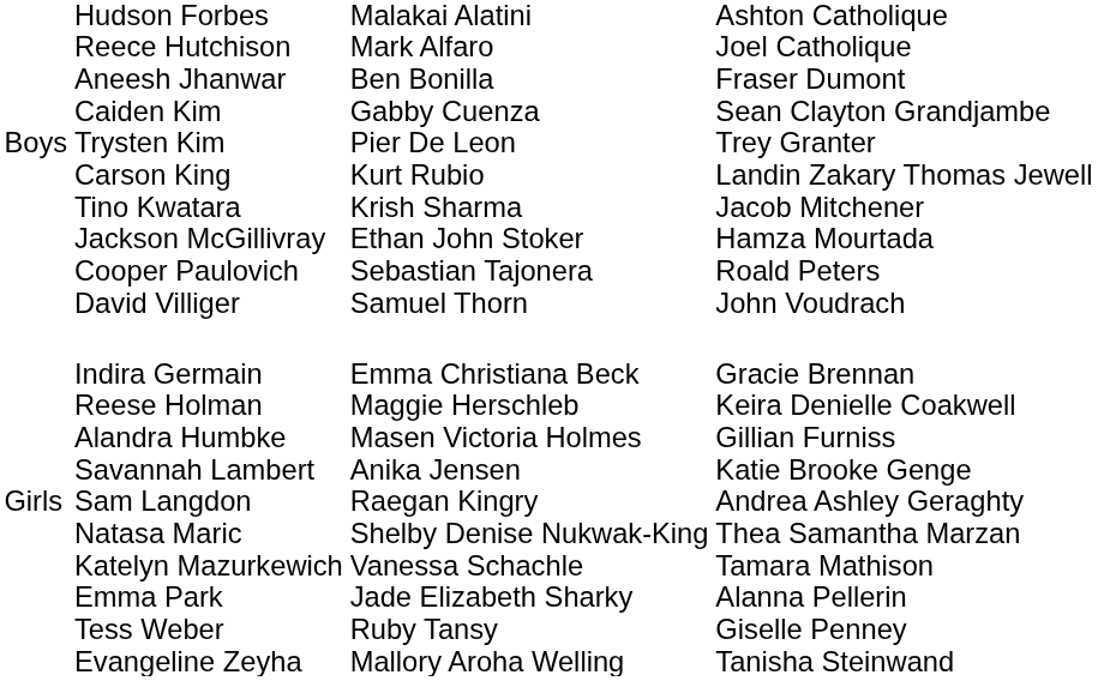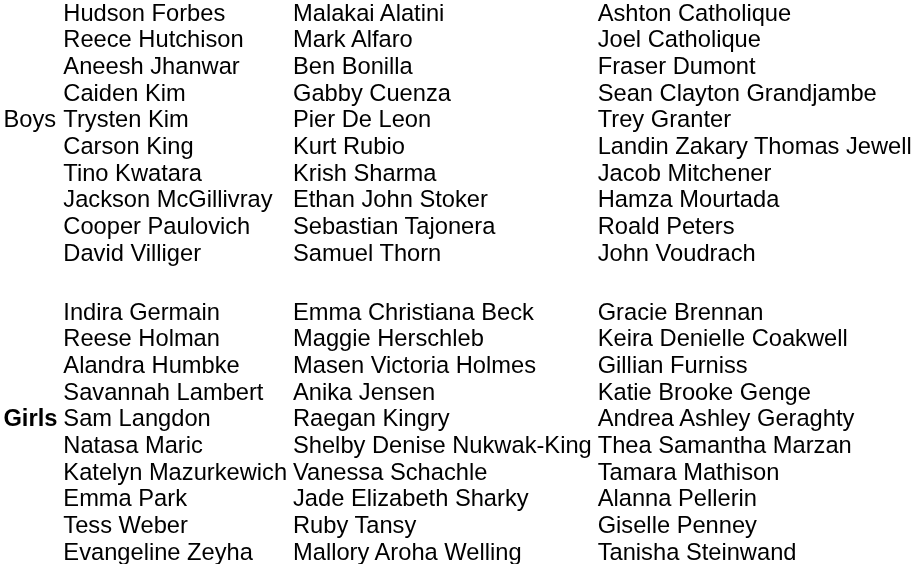Girls | column 1: normal -> bold
